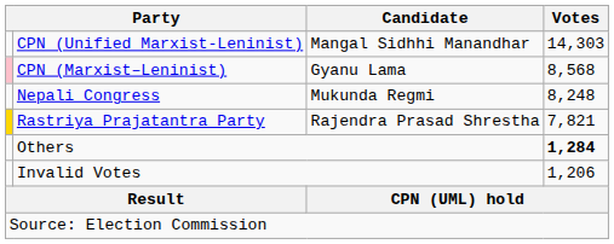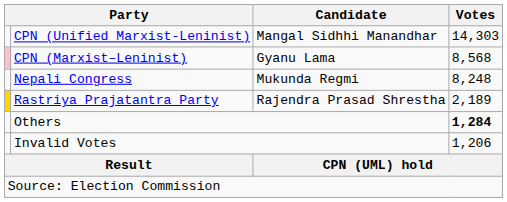Rastriya Prajatantra Party | Votes: 7,821 -> 2,189
